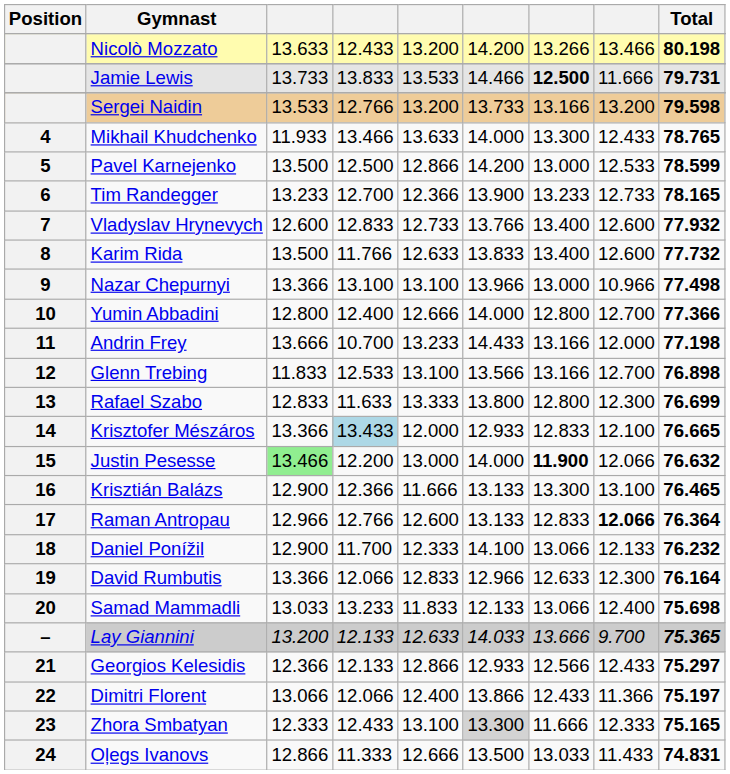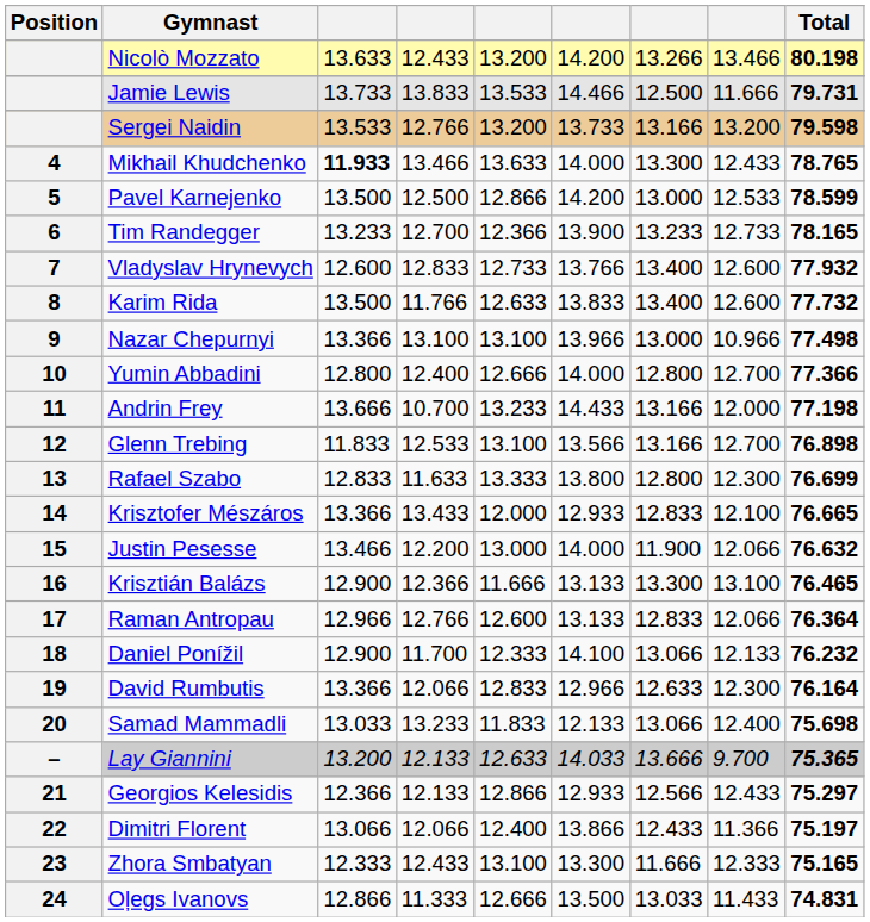Jamie Lewis | column 7: bold -> normal
Mikhail Khudchenko | column 3: normal -> bold
Krisztofer Mészáros | column 4: lightblue background -> no background
Justin Pesesse | column 3: lightgreen background -> no background
Justin Pesesse | column 7: bold -> normal
Raman Antropau | column 8: bold -> normal
Zhora Smbatyan | column 6: lightgrey background -> no background
